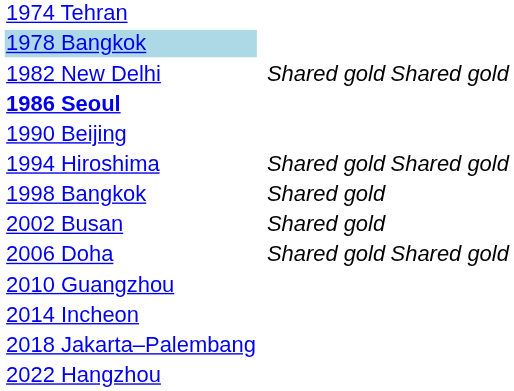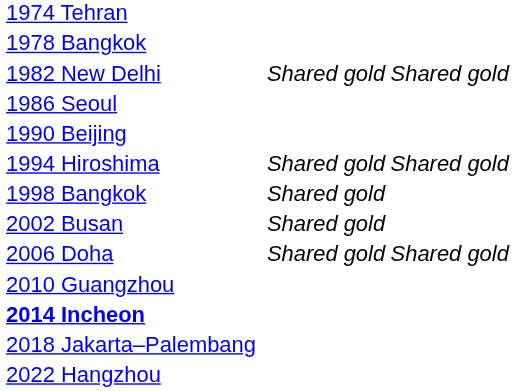1978 Bangkok | column 1: lightblue background -> no background
1986 Seoul | column 1: bold -> normal
2014 Incheon | column 1: normal -> bold
